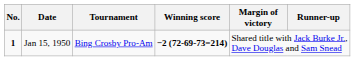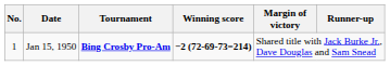Jan 15, 1950 | No.: bold -> normal
Jan 15, 1950 | Tournament: normal -> bold
